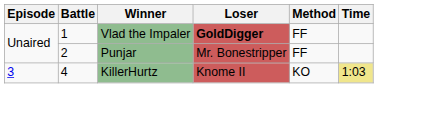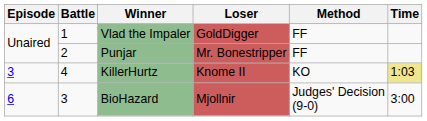Vlad the Impaler | Loser: bold -> normal
+ row: 6 | 3 | BioHazard | Mjollnir | Judges' Decision (9-0) | 3:00
